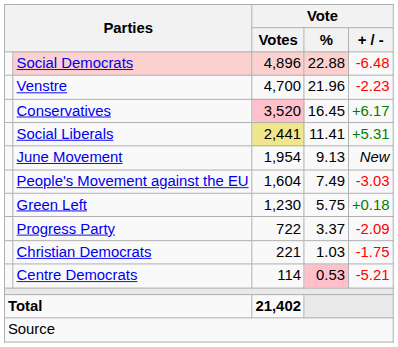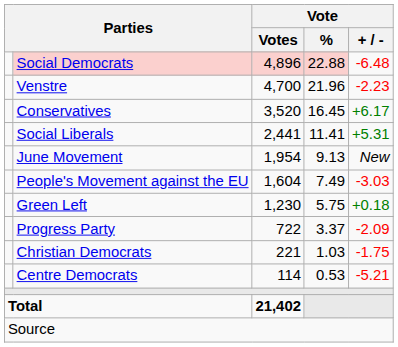Conservatives | Vote / Votes: pink background -> no background
Social Liberals | Vote / Votes: khaki background -> no background
Centre Democrats | Vote / %: pink background -> no background
